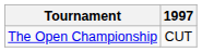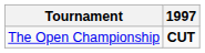The Open Championship | 1997: normal -> bold
